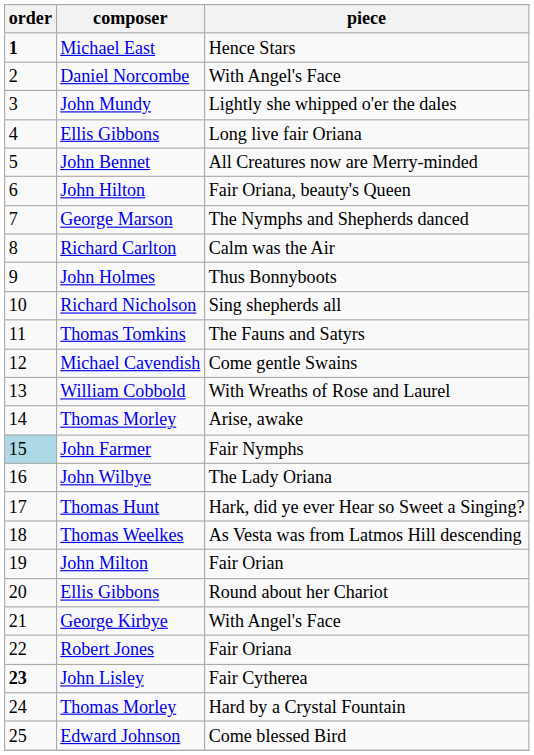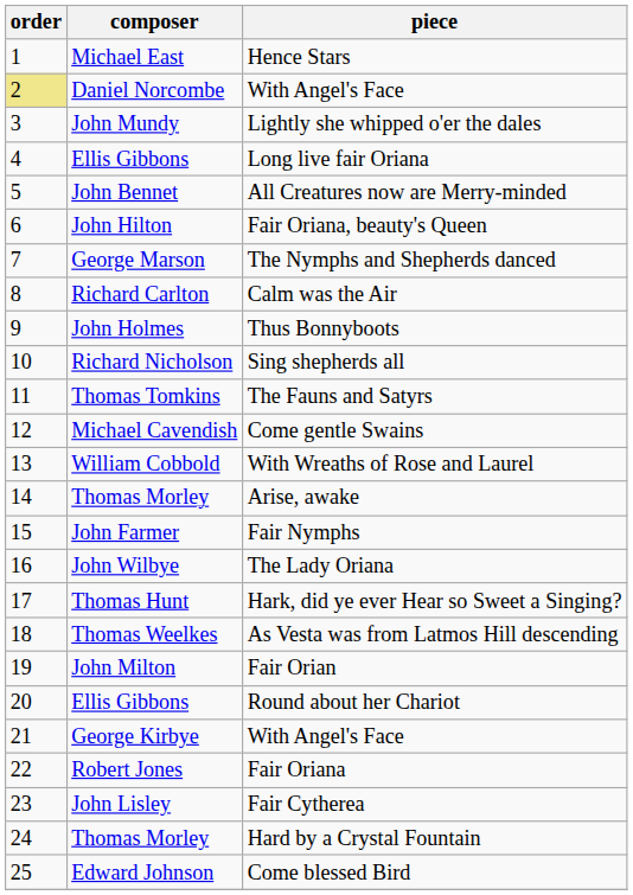Hence Stars | order: bold -> normal
Daniel Norcombe / With Angel's Face | order: no background -> khaki background
Fair Nymphs | order: lightblue background -> no background
Fair Cytherea | order: bold -> normal
